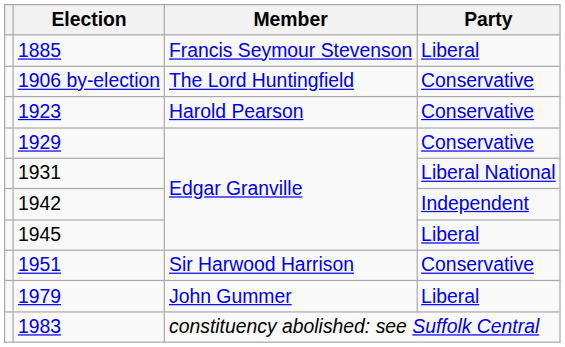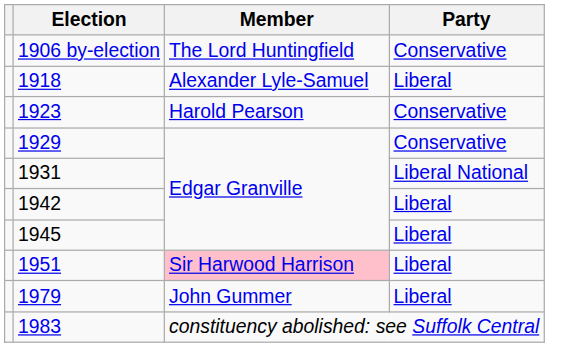- row: 1885 | Francis Seymour Stevenson | Liberal
+ row: 1918 | Alexander Lyle-Samuel | Liberal
1942 | Party: Independent -> Liberal
1951 | Member: no background -> pink background
1951 | Party: Conservative -> Liberal
